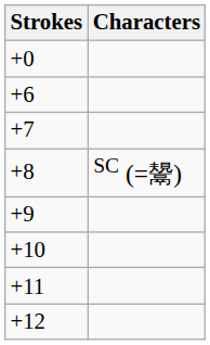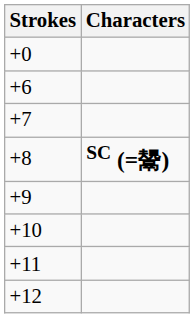+8 | Characters: normal -> bold
